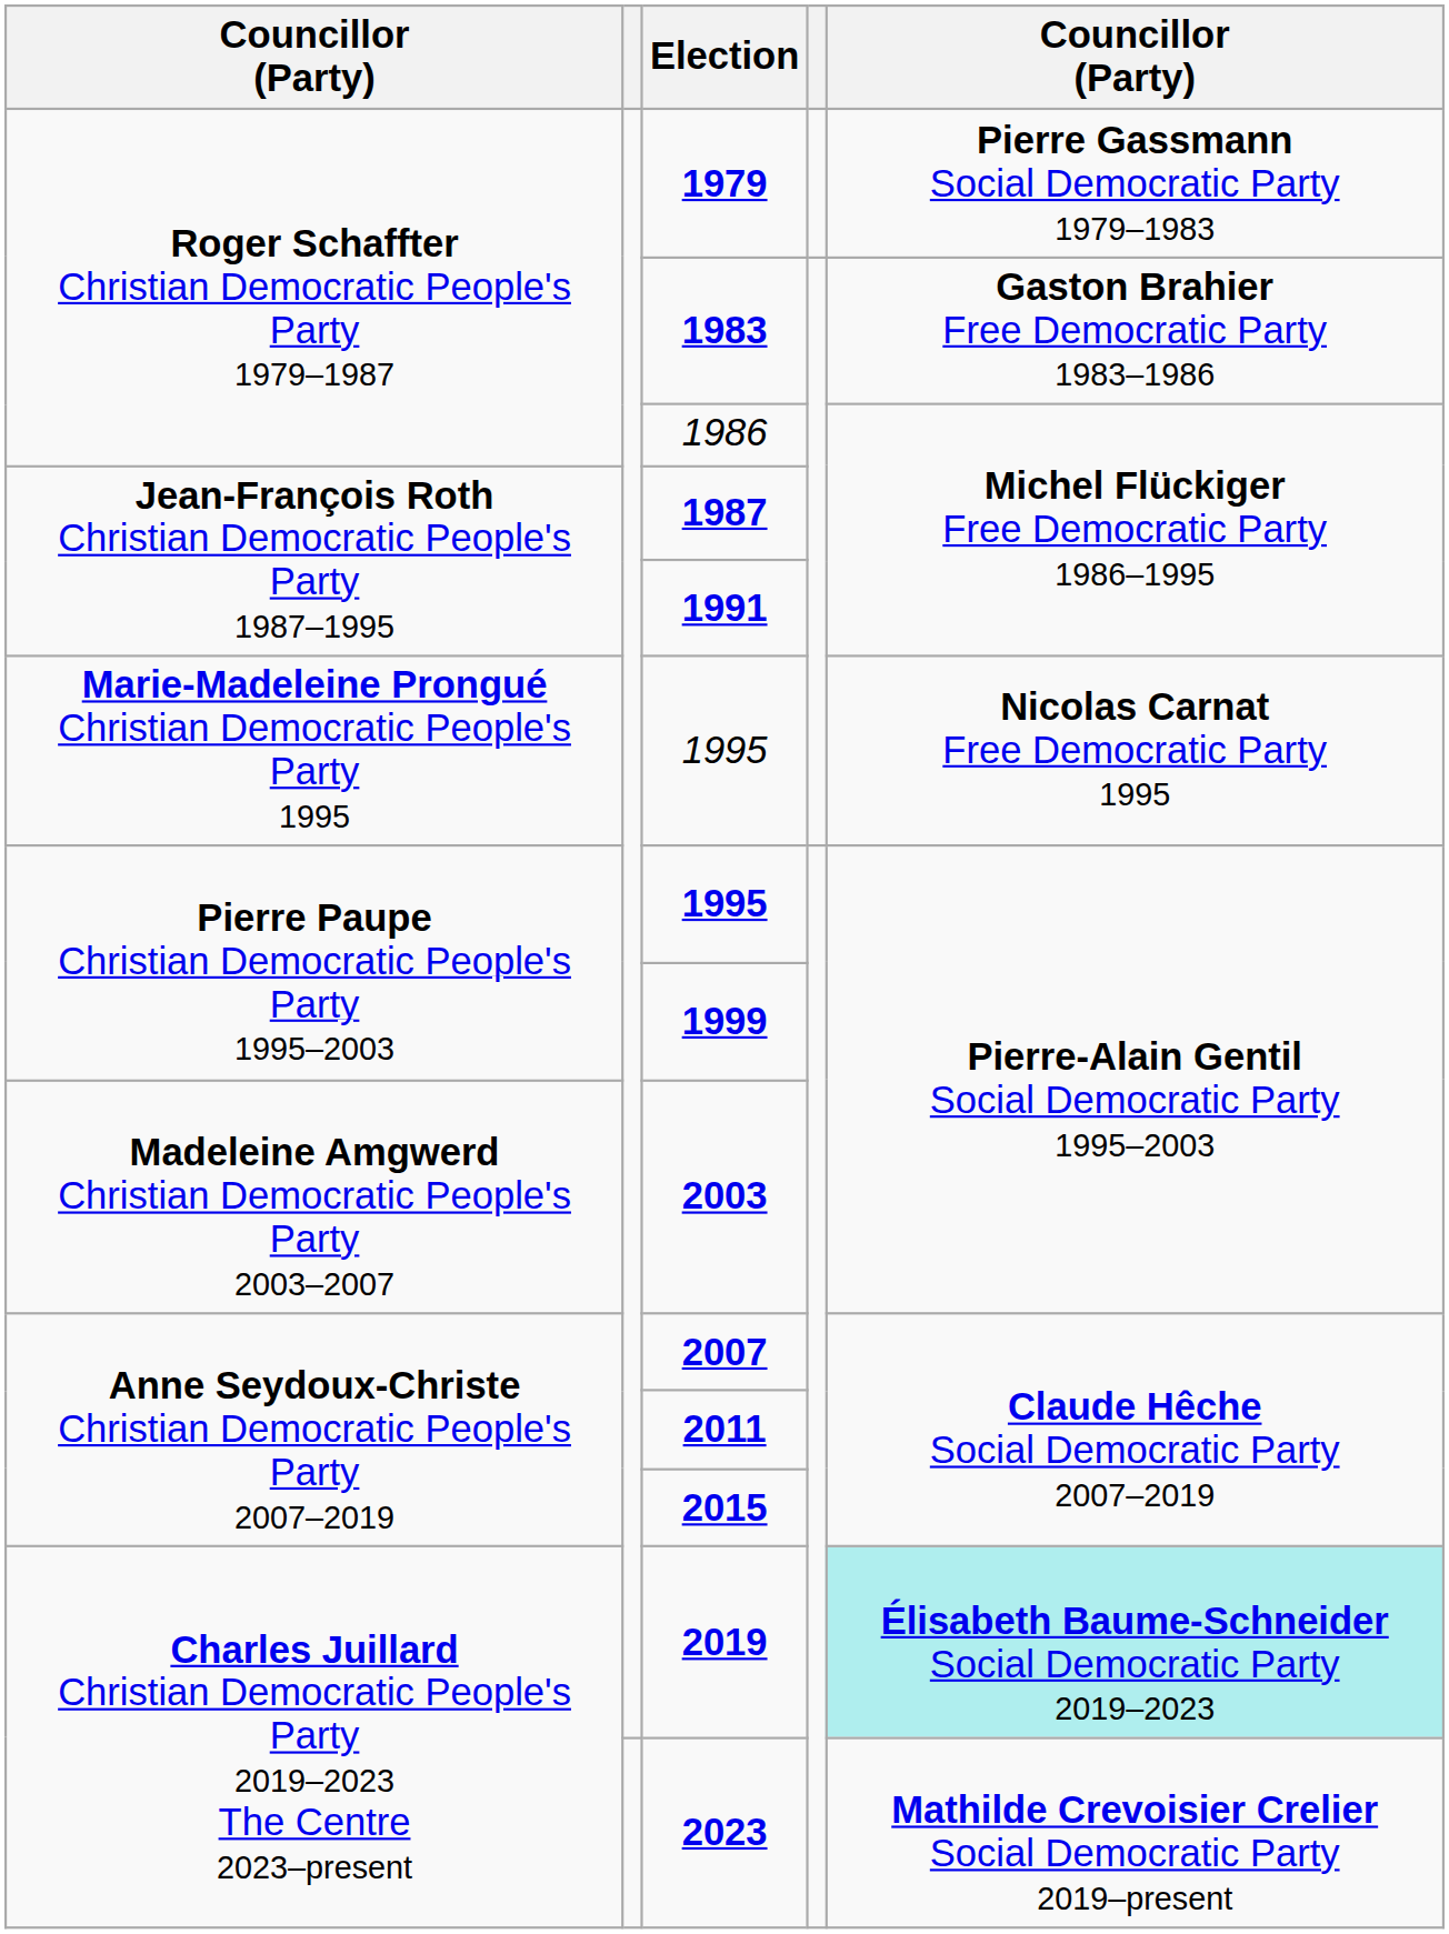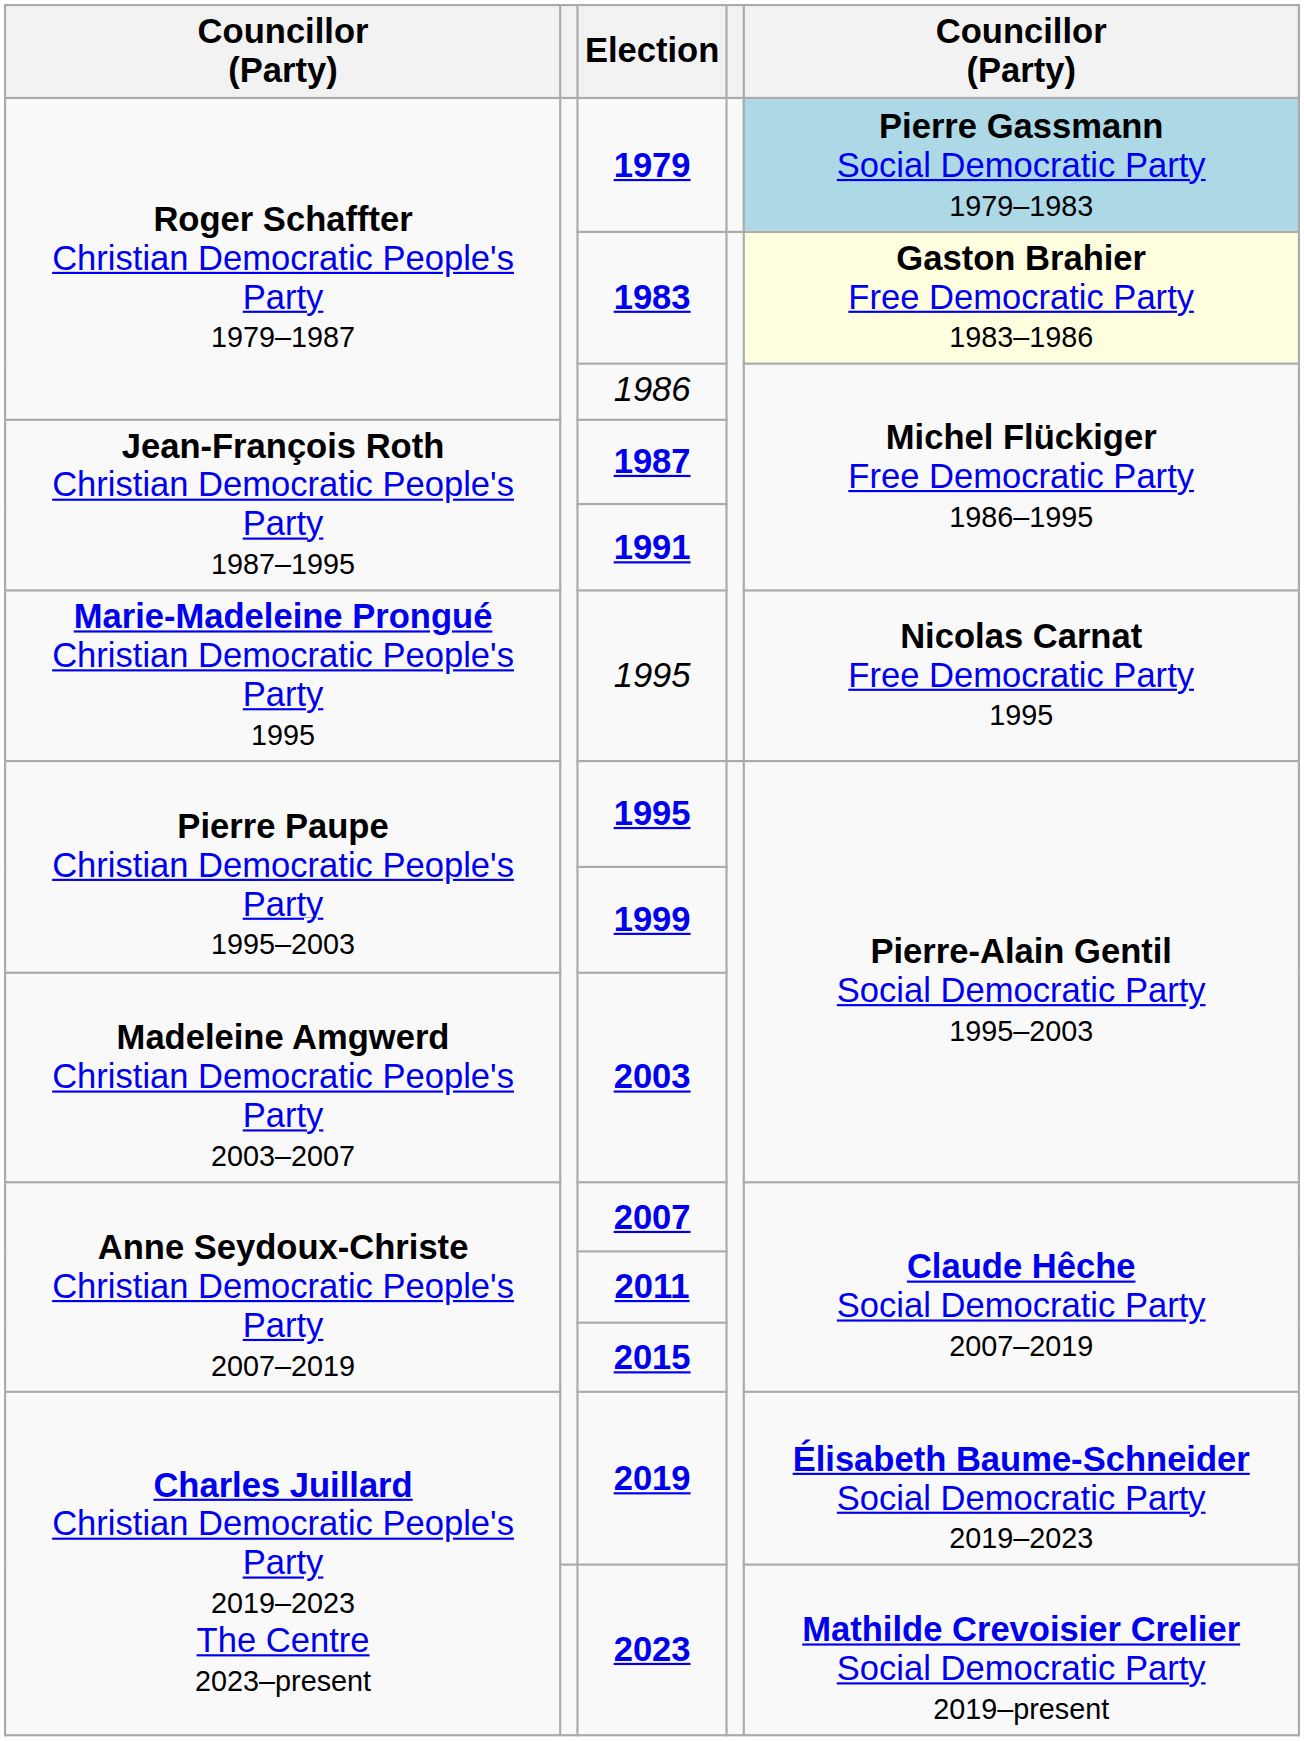1979 | column 5: no background -> lightblue background
1983 | column 5: no background -> lightyellow background
2019 | column 5: paleturquoise background -> no background
